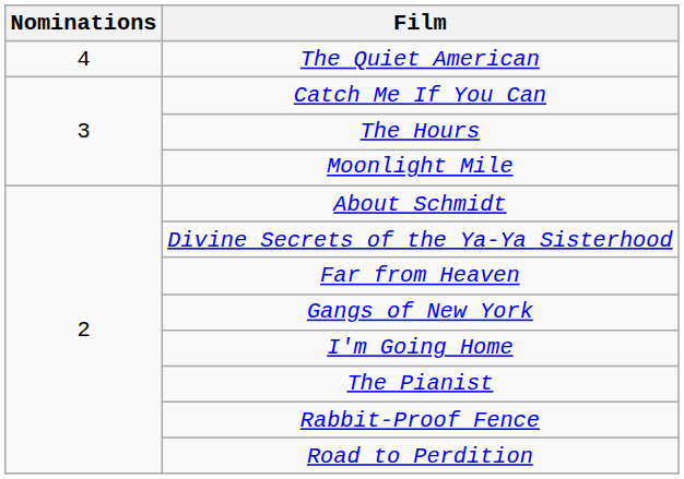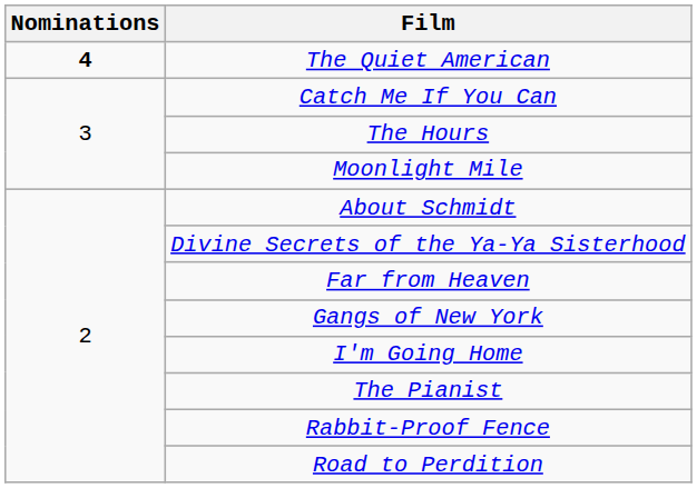The Quiet American | Nominations: normal -> bold
